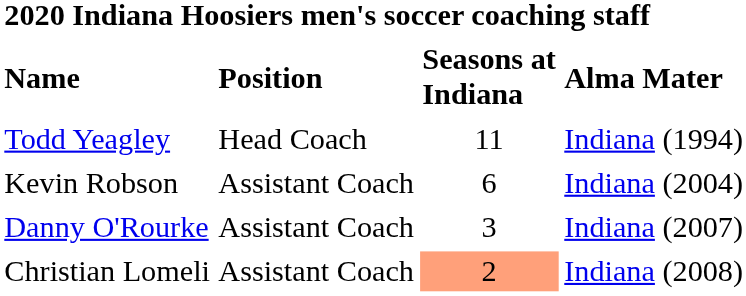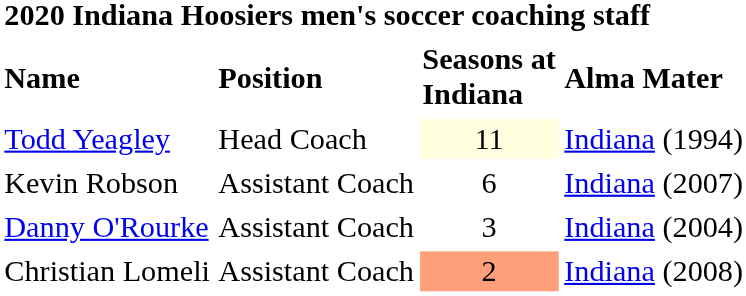Todd Yeagley | Seasons at Indiana: no background -> lightyellow background
Kevin Robson | Alma Mater: Indiana (2004) -> Indiana (2007)
Danny O'Rourke | Alma Mater: Indiana (2007) -> Indiana (2004)
